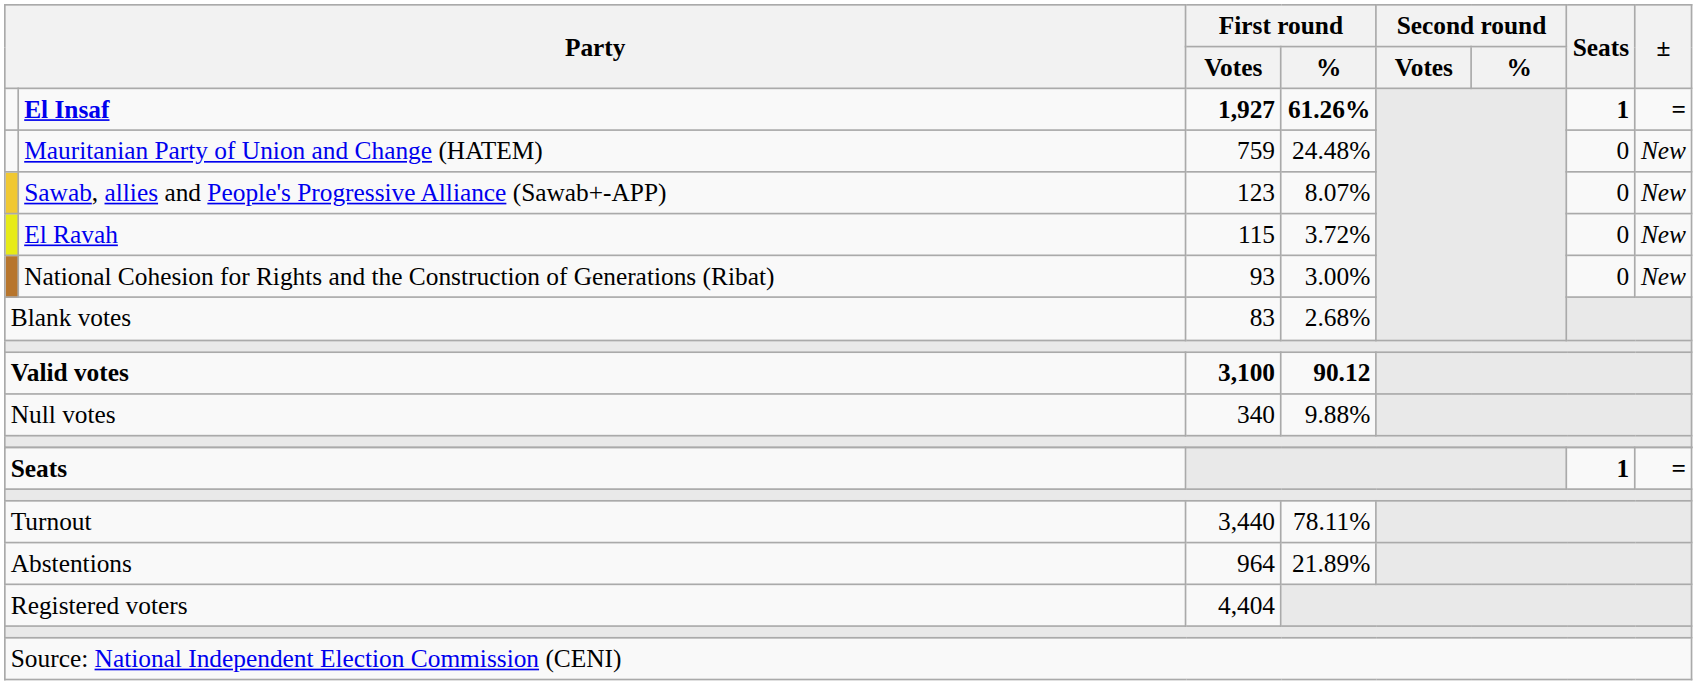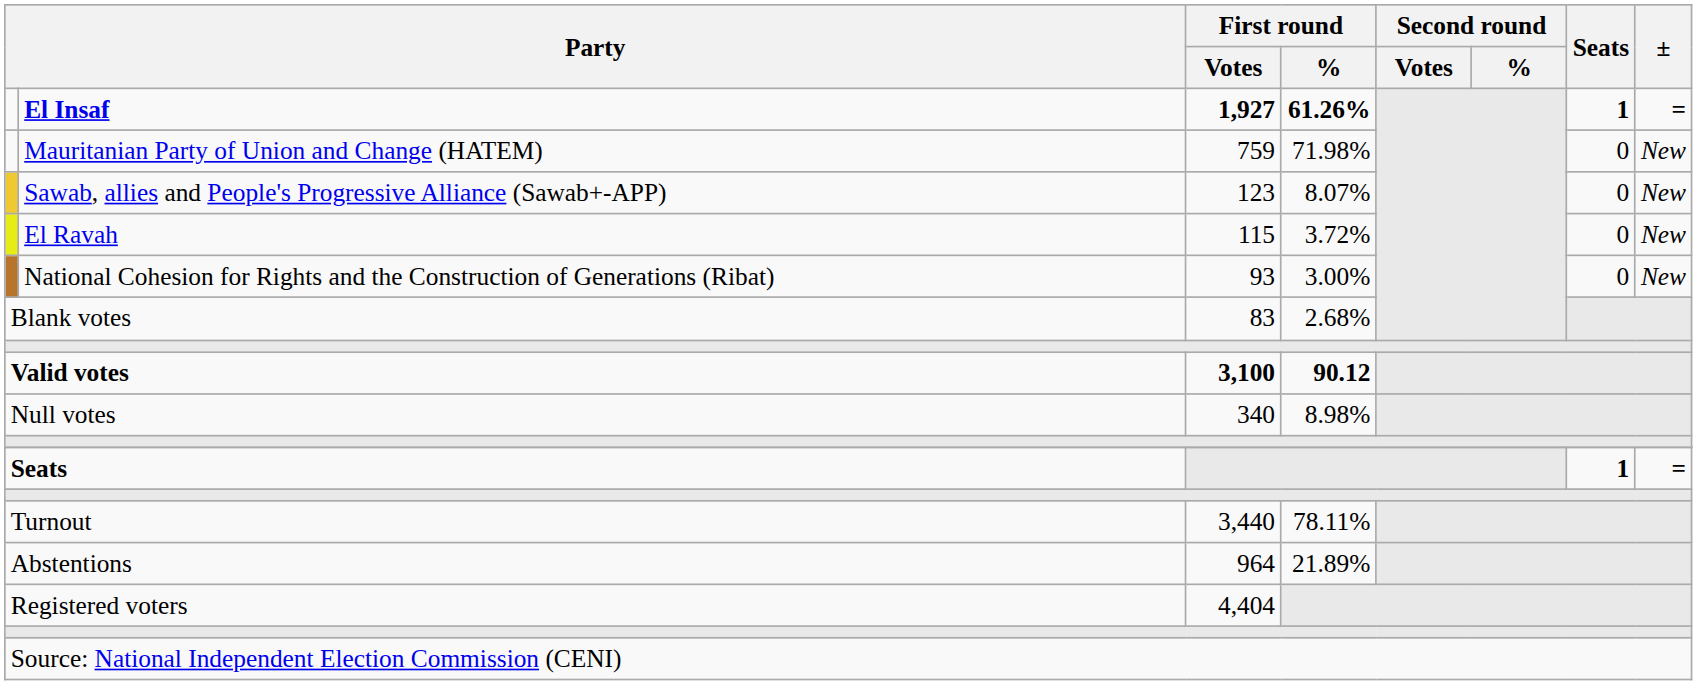Mauritanian Party of Union and Change (HATEM) | First round / %: 24.48% -> 71.98%
Null votes | First round / %: 9.88% -> 8.98%
